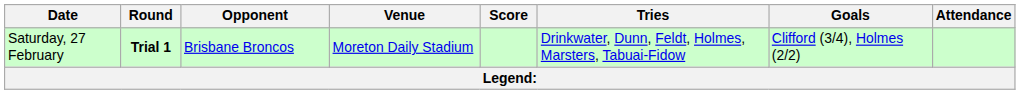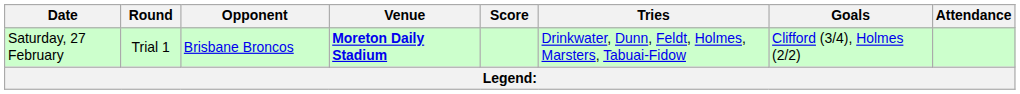Saturday, 27 February | Round: bold -> normal
Saturday, 27 February | Venue: normal -> bold
